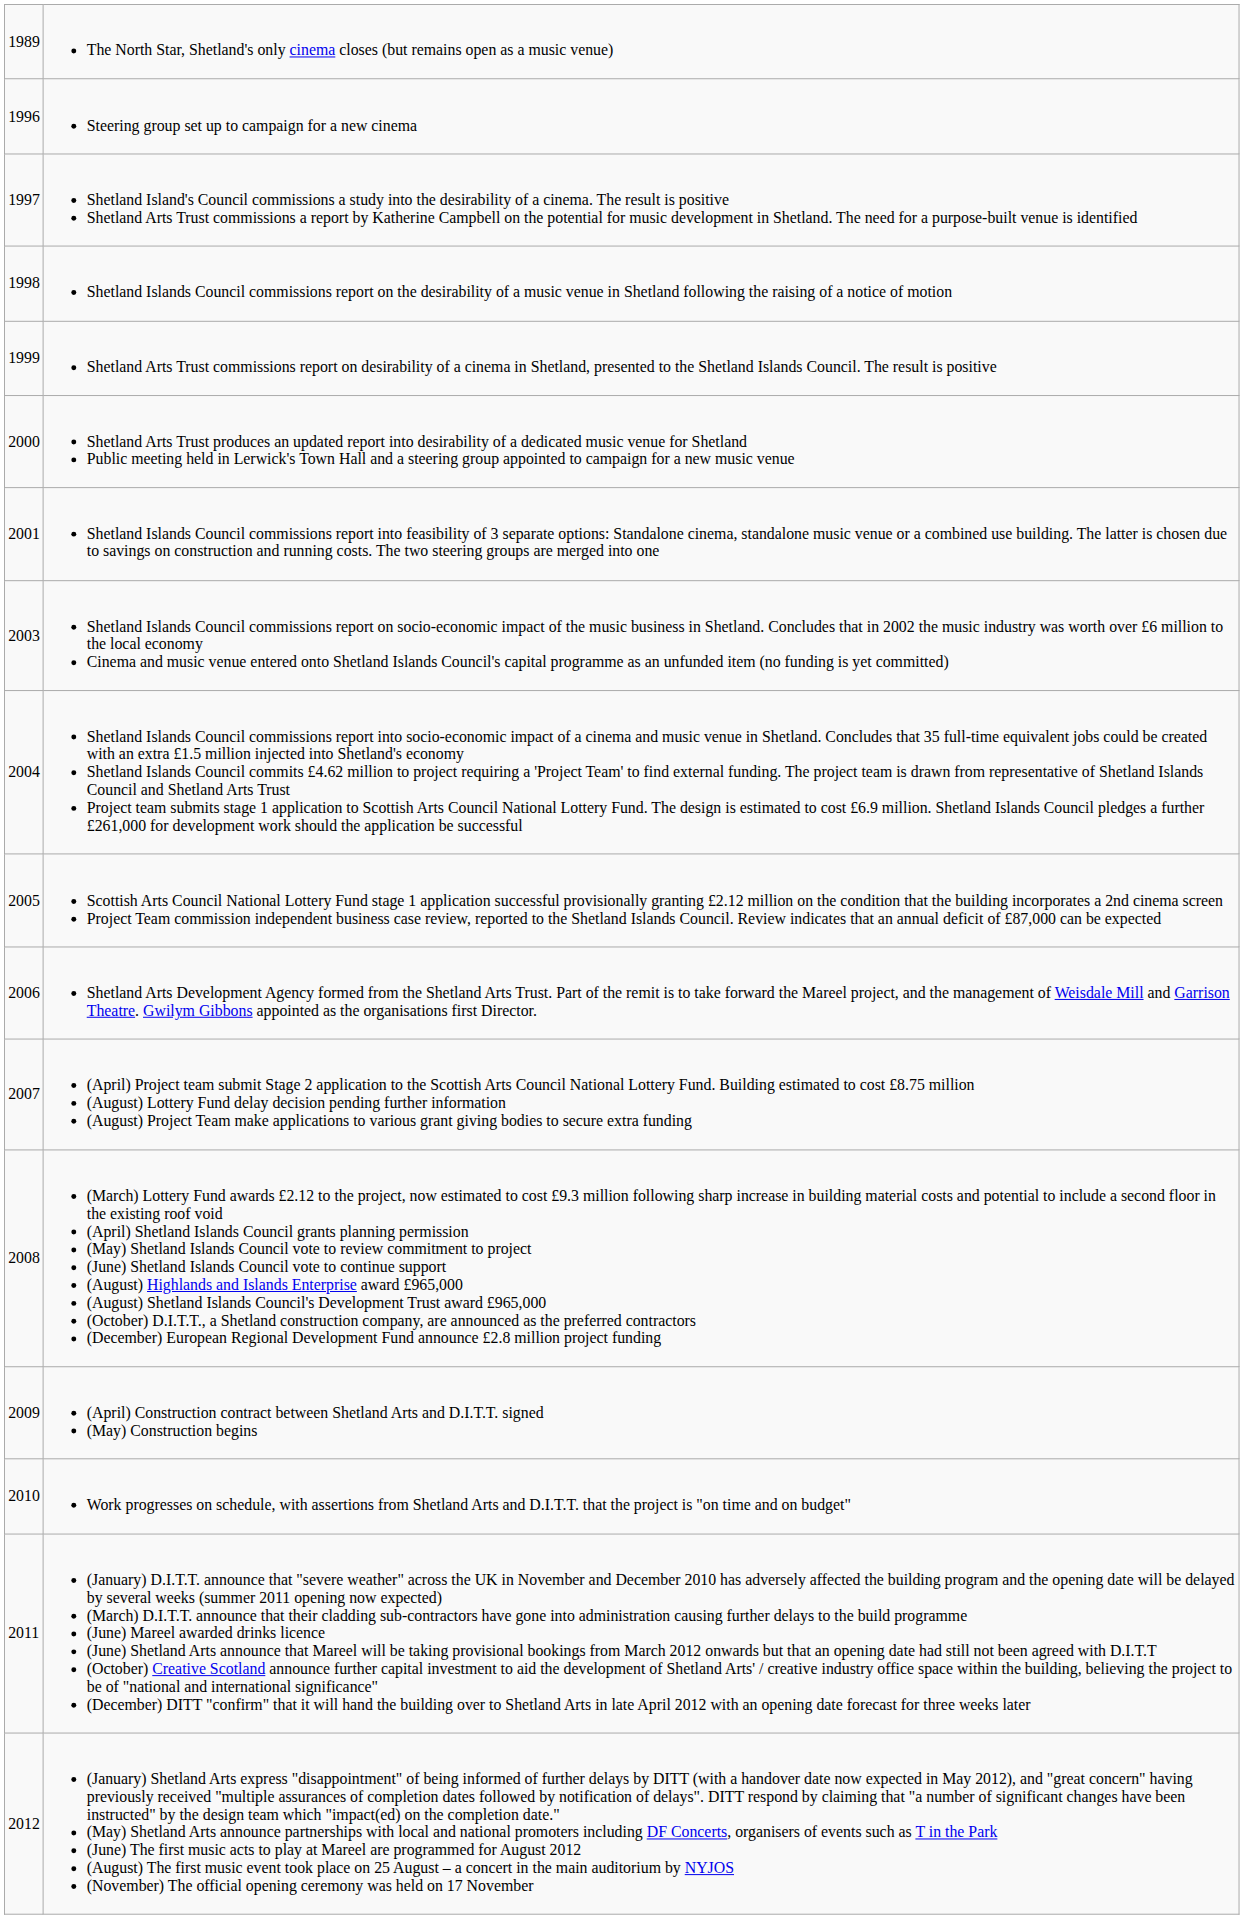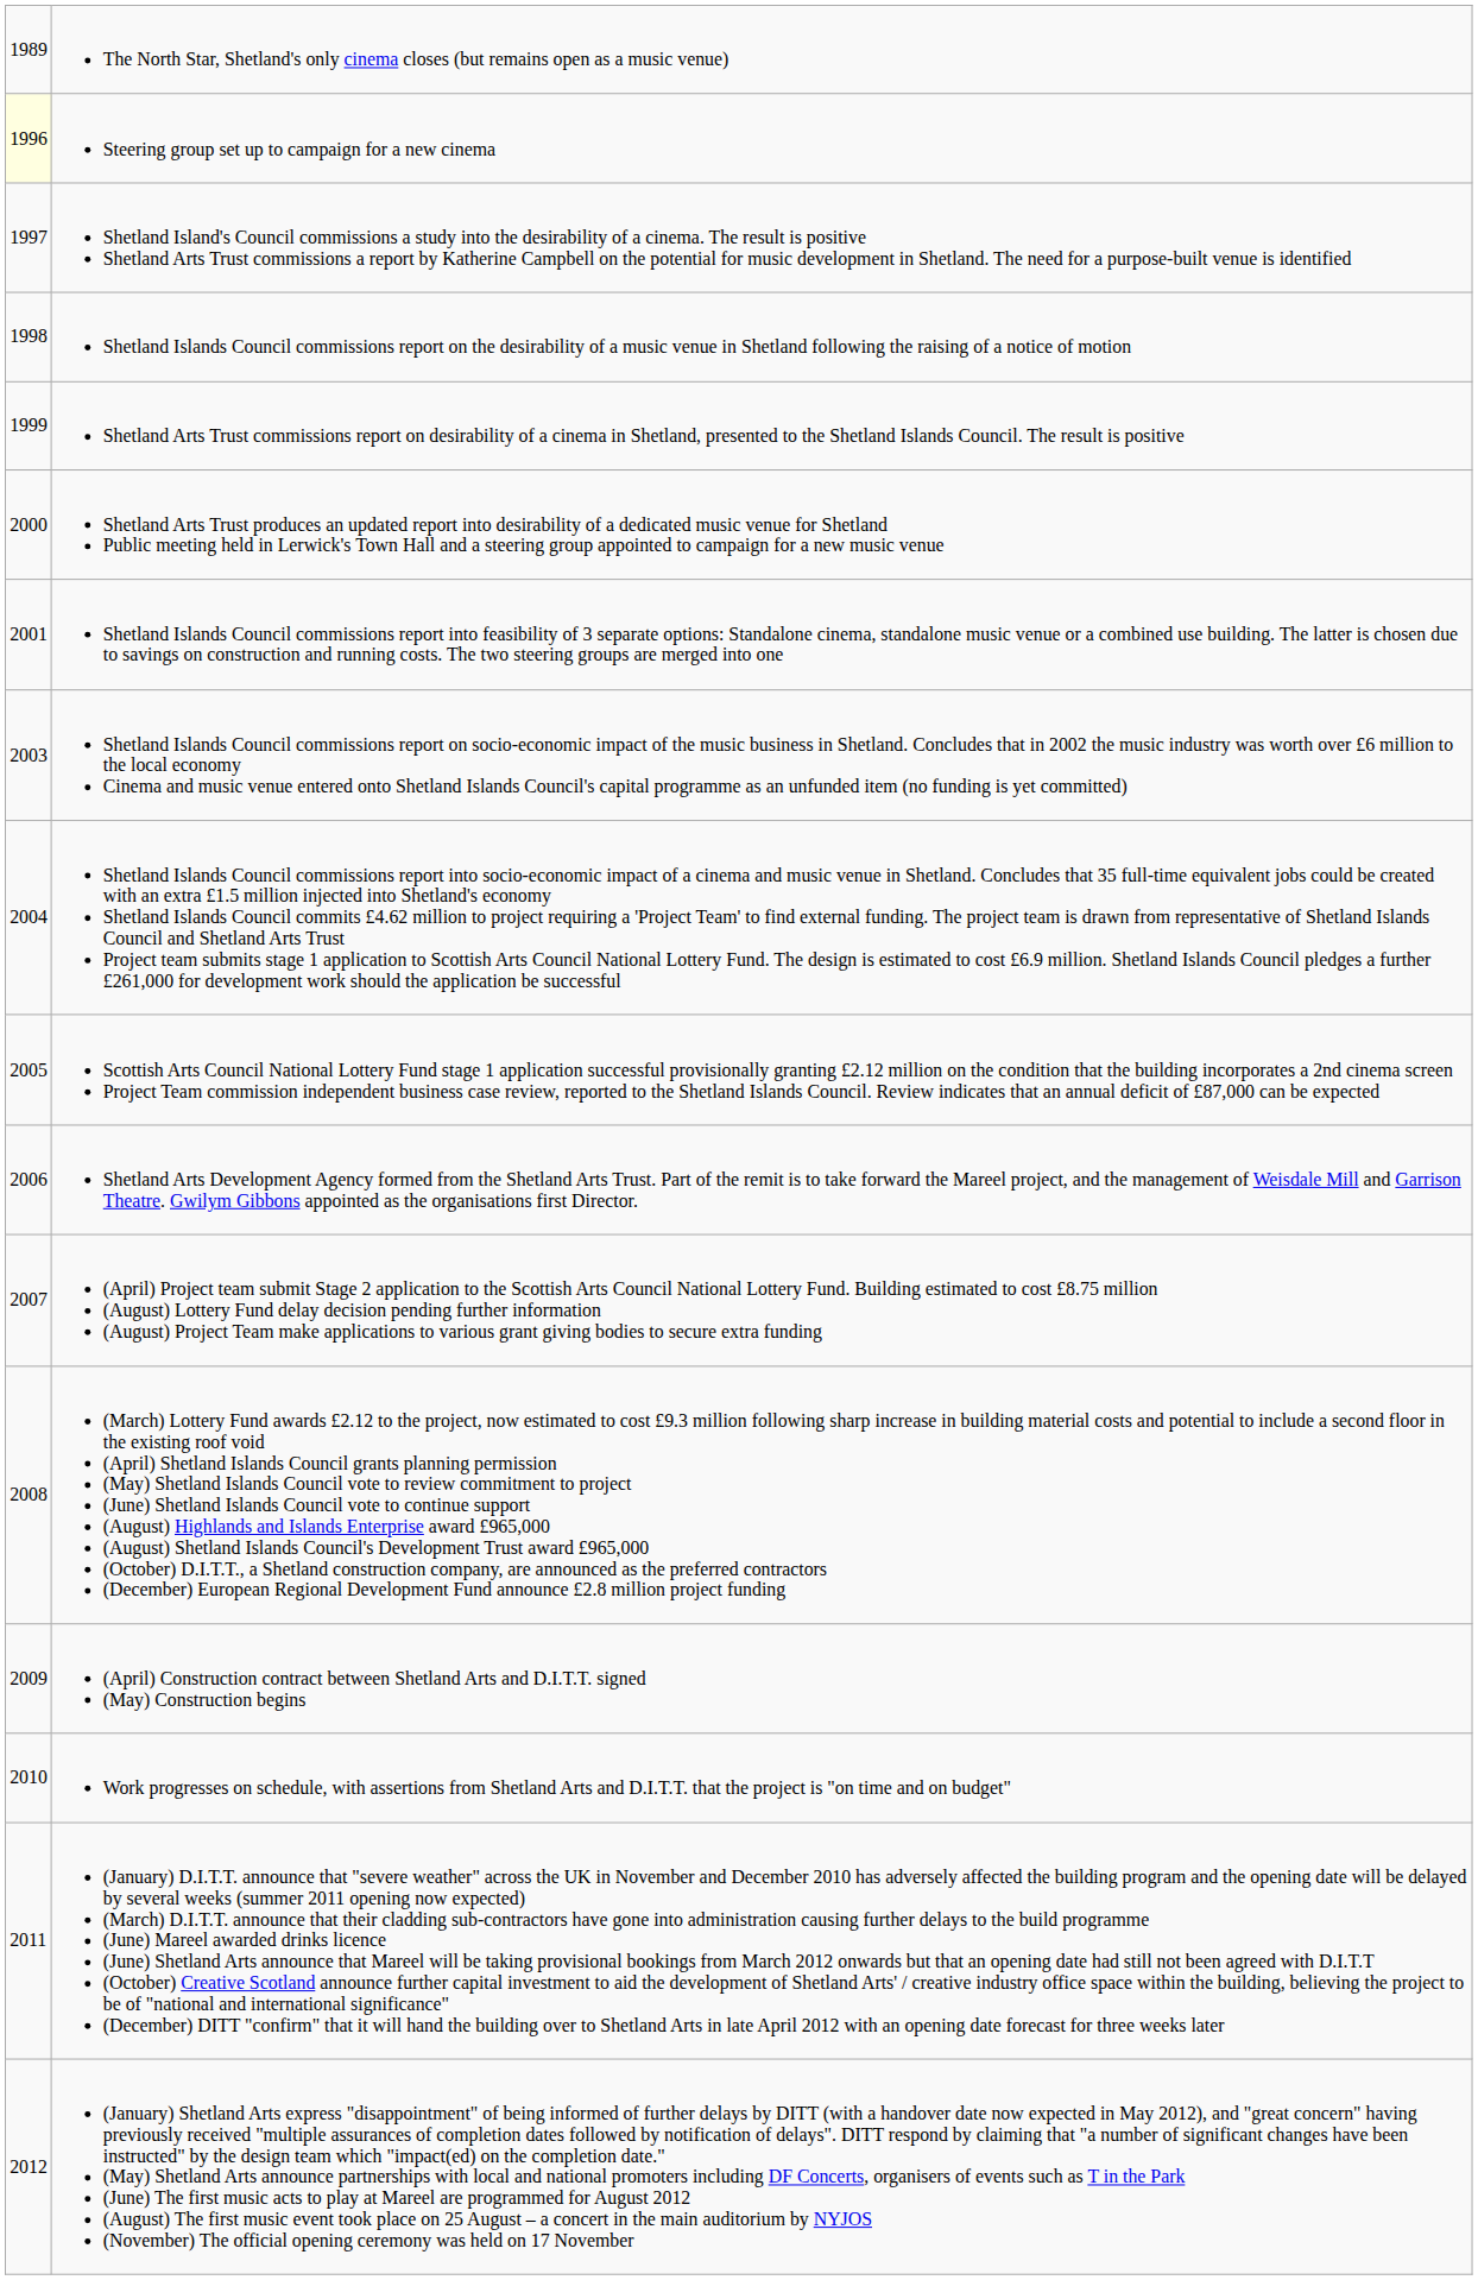Steering group set up to campaign for a new cinema | column 1: no background -> lightyellow background
